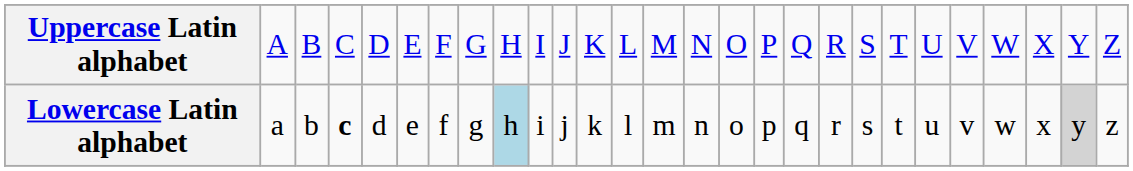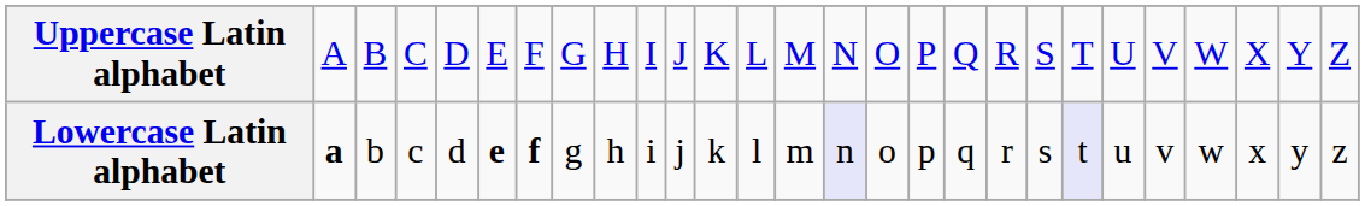Lowercase Latin alphabet | column 2: normal -> bold
Lowercase Latin alphabet | column 4: bold -> normal
Lowercase Latin alphabet | column 6: normal -> bold
Lowercase Latin alphabet | column 7: normal -> bold
Lowercase Latin alphabet | column 9: lightblue background -> no background
Lowercase Latin alphabet | column 15: no background -> lavender background
Lowercase Latin alphabet | column 21: no background -> lavender background
Lowercase Latin alphabet | column 26: lightgrey background -> no background
